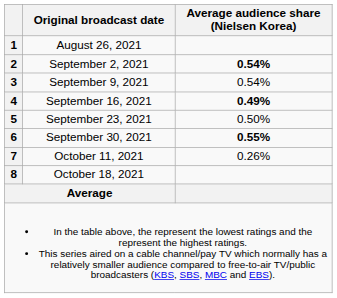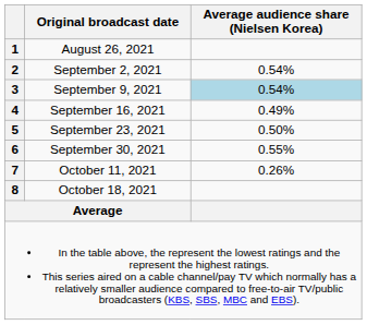September 2, 2021 | Average audience share (Nielsen Korea): bold -> normal
September 9, 2021 | Average audience share (Nielsen Korea): no background -> lightblue background
September 16, 2021 | Average audience share (Nielsen Korea): bold -> normal
September 30, 2021 | Average audience share (Nielsen Korea): bold -> normal
